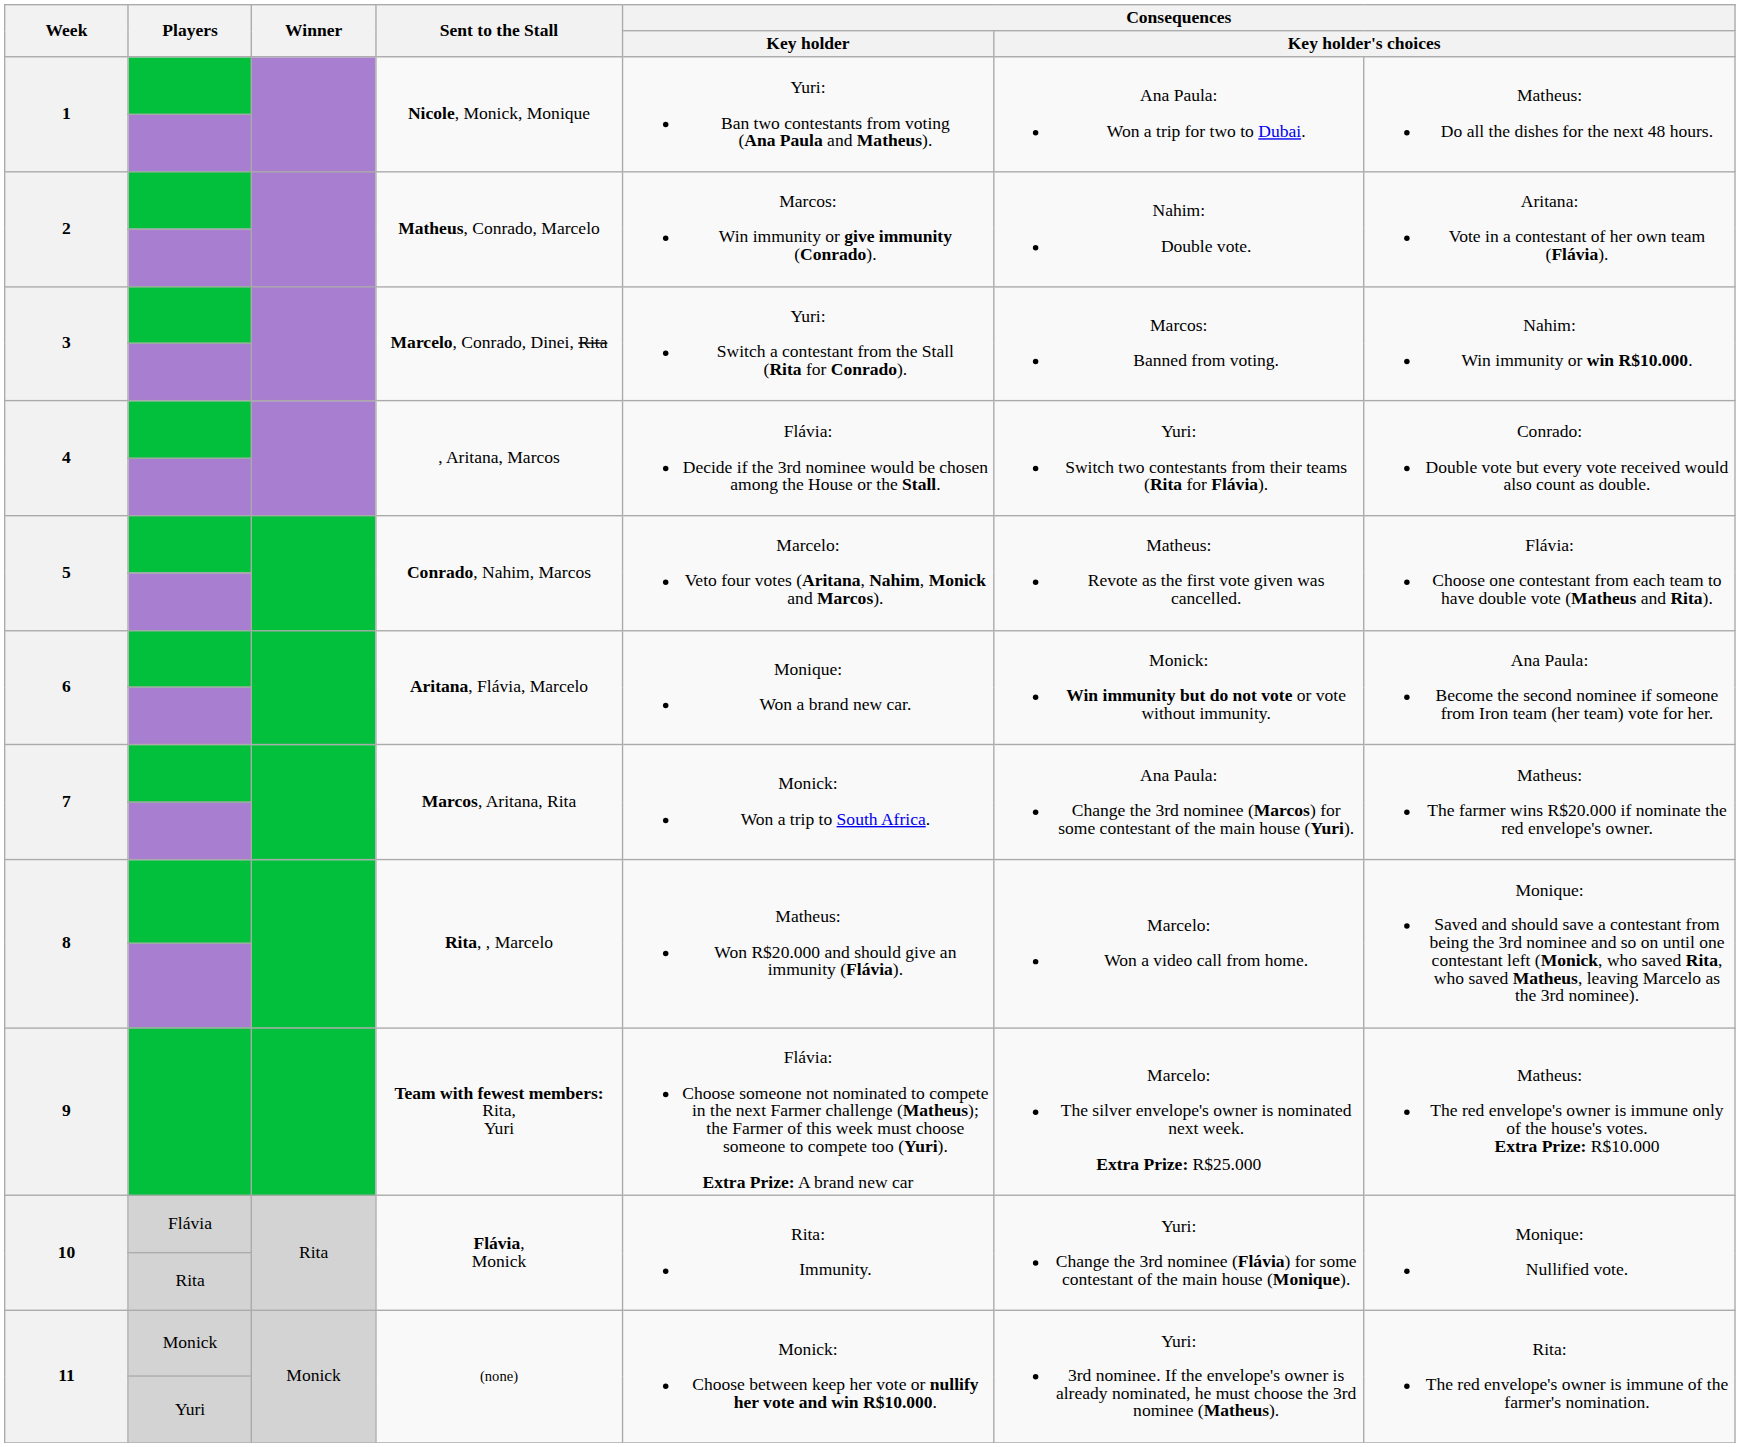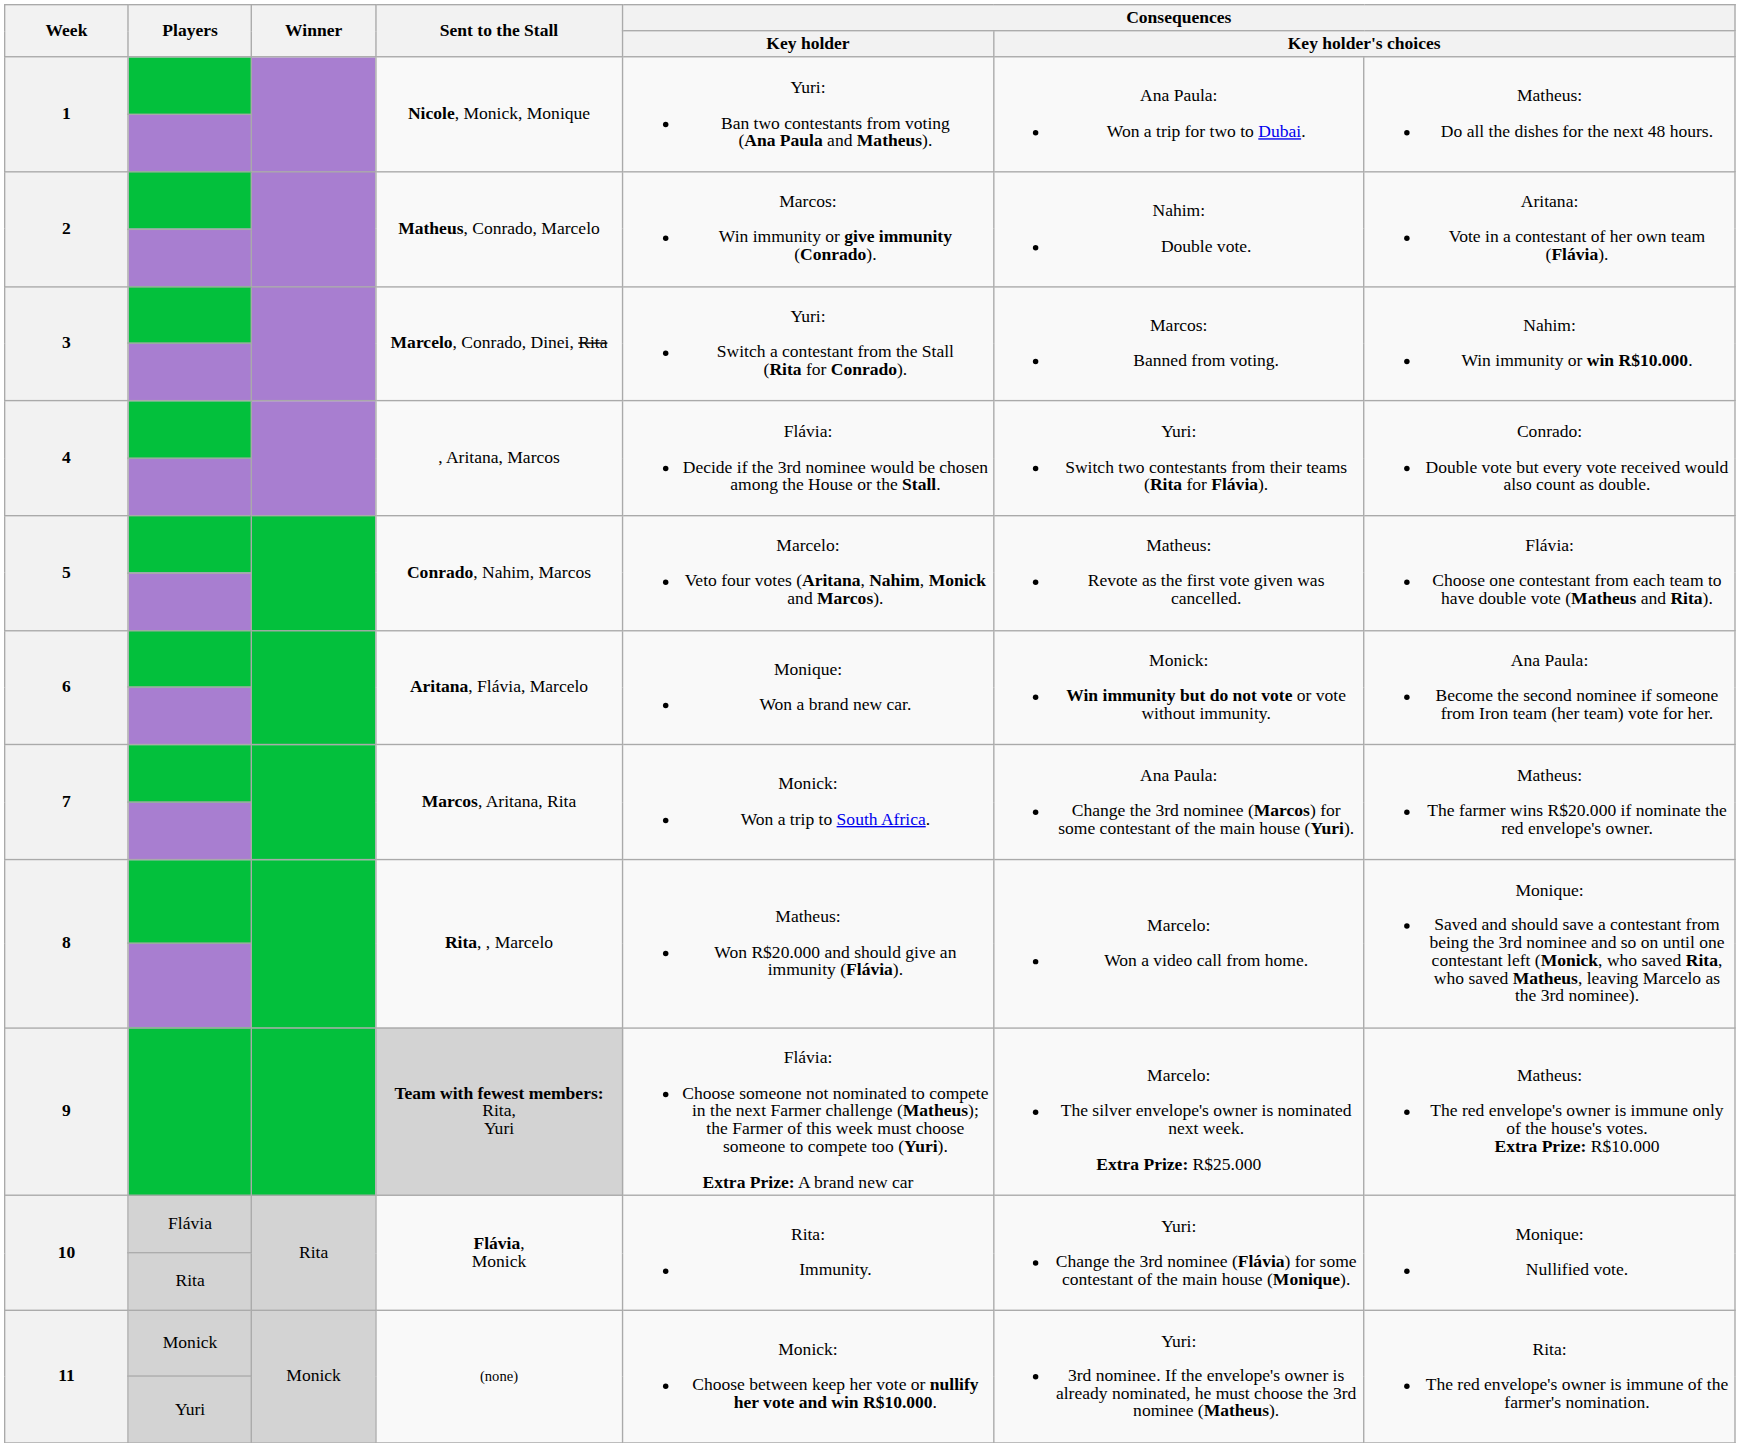9 | Sent to the Stall: no background -> lightgrey background
